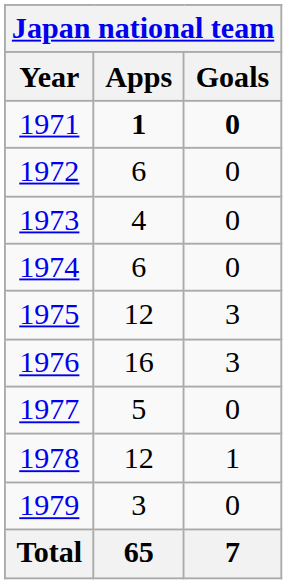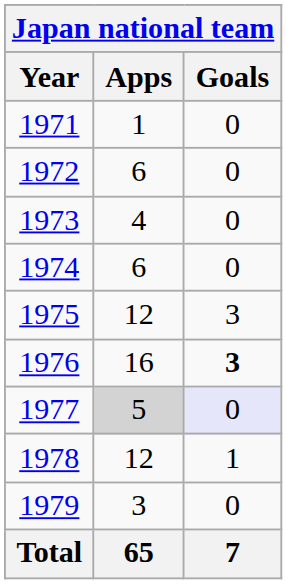1971 | Apps: bold -> normal
1971 | Goals: bold -> normal
1976 | Goals: normal -> bold
1977 | Apps: no background -> lightgrey background
1977 | Goals: no background -> lavender background
